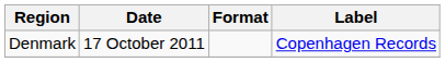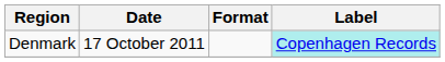Denmark | Label: no background -> paleturquoise background
